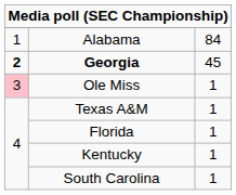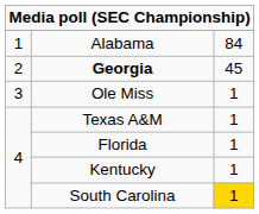Georgia | column 1: bold -> normal
Ole Miss | column 1: pink background -> no background
South Carolina | column 3: no background -> gold background
